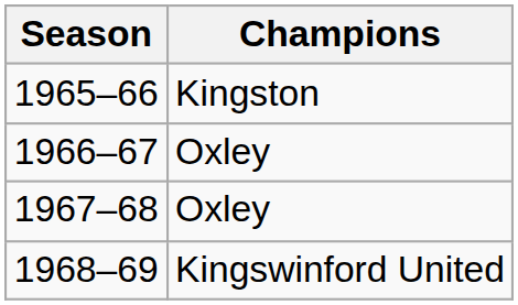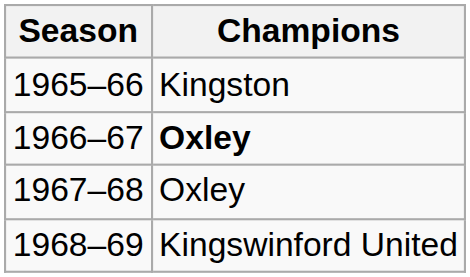1966–67 | Champions: normal -> bold
